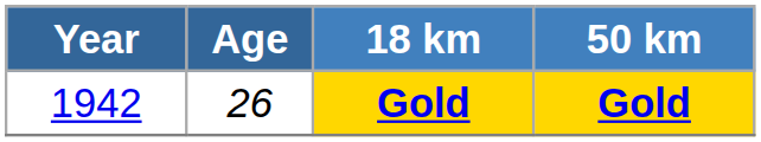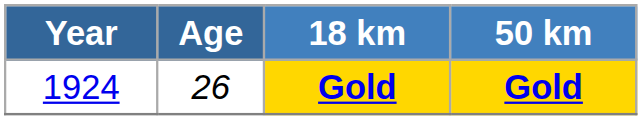row 2 | Year: 1942 -> 1924
